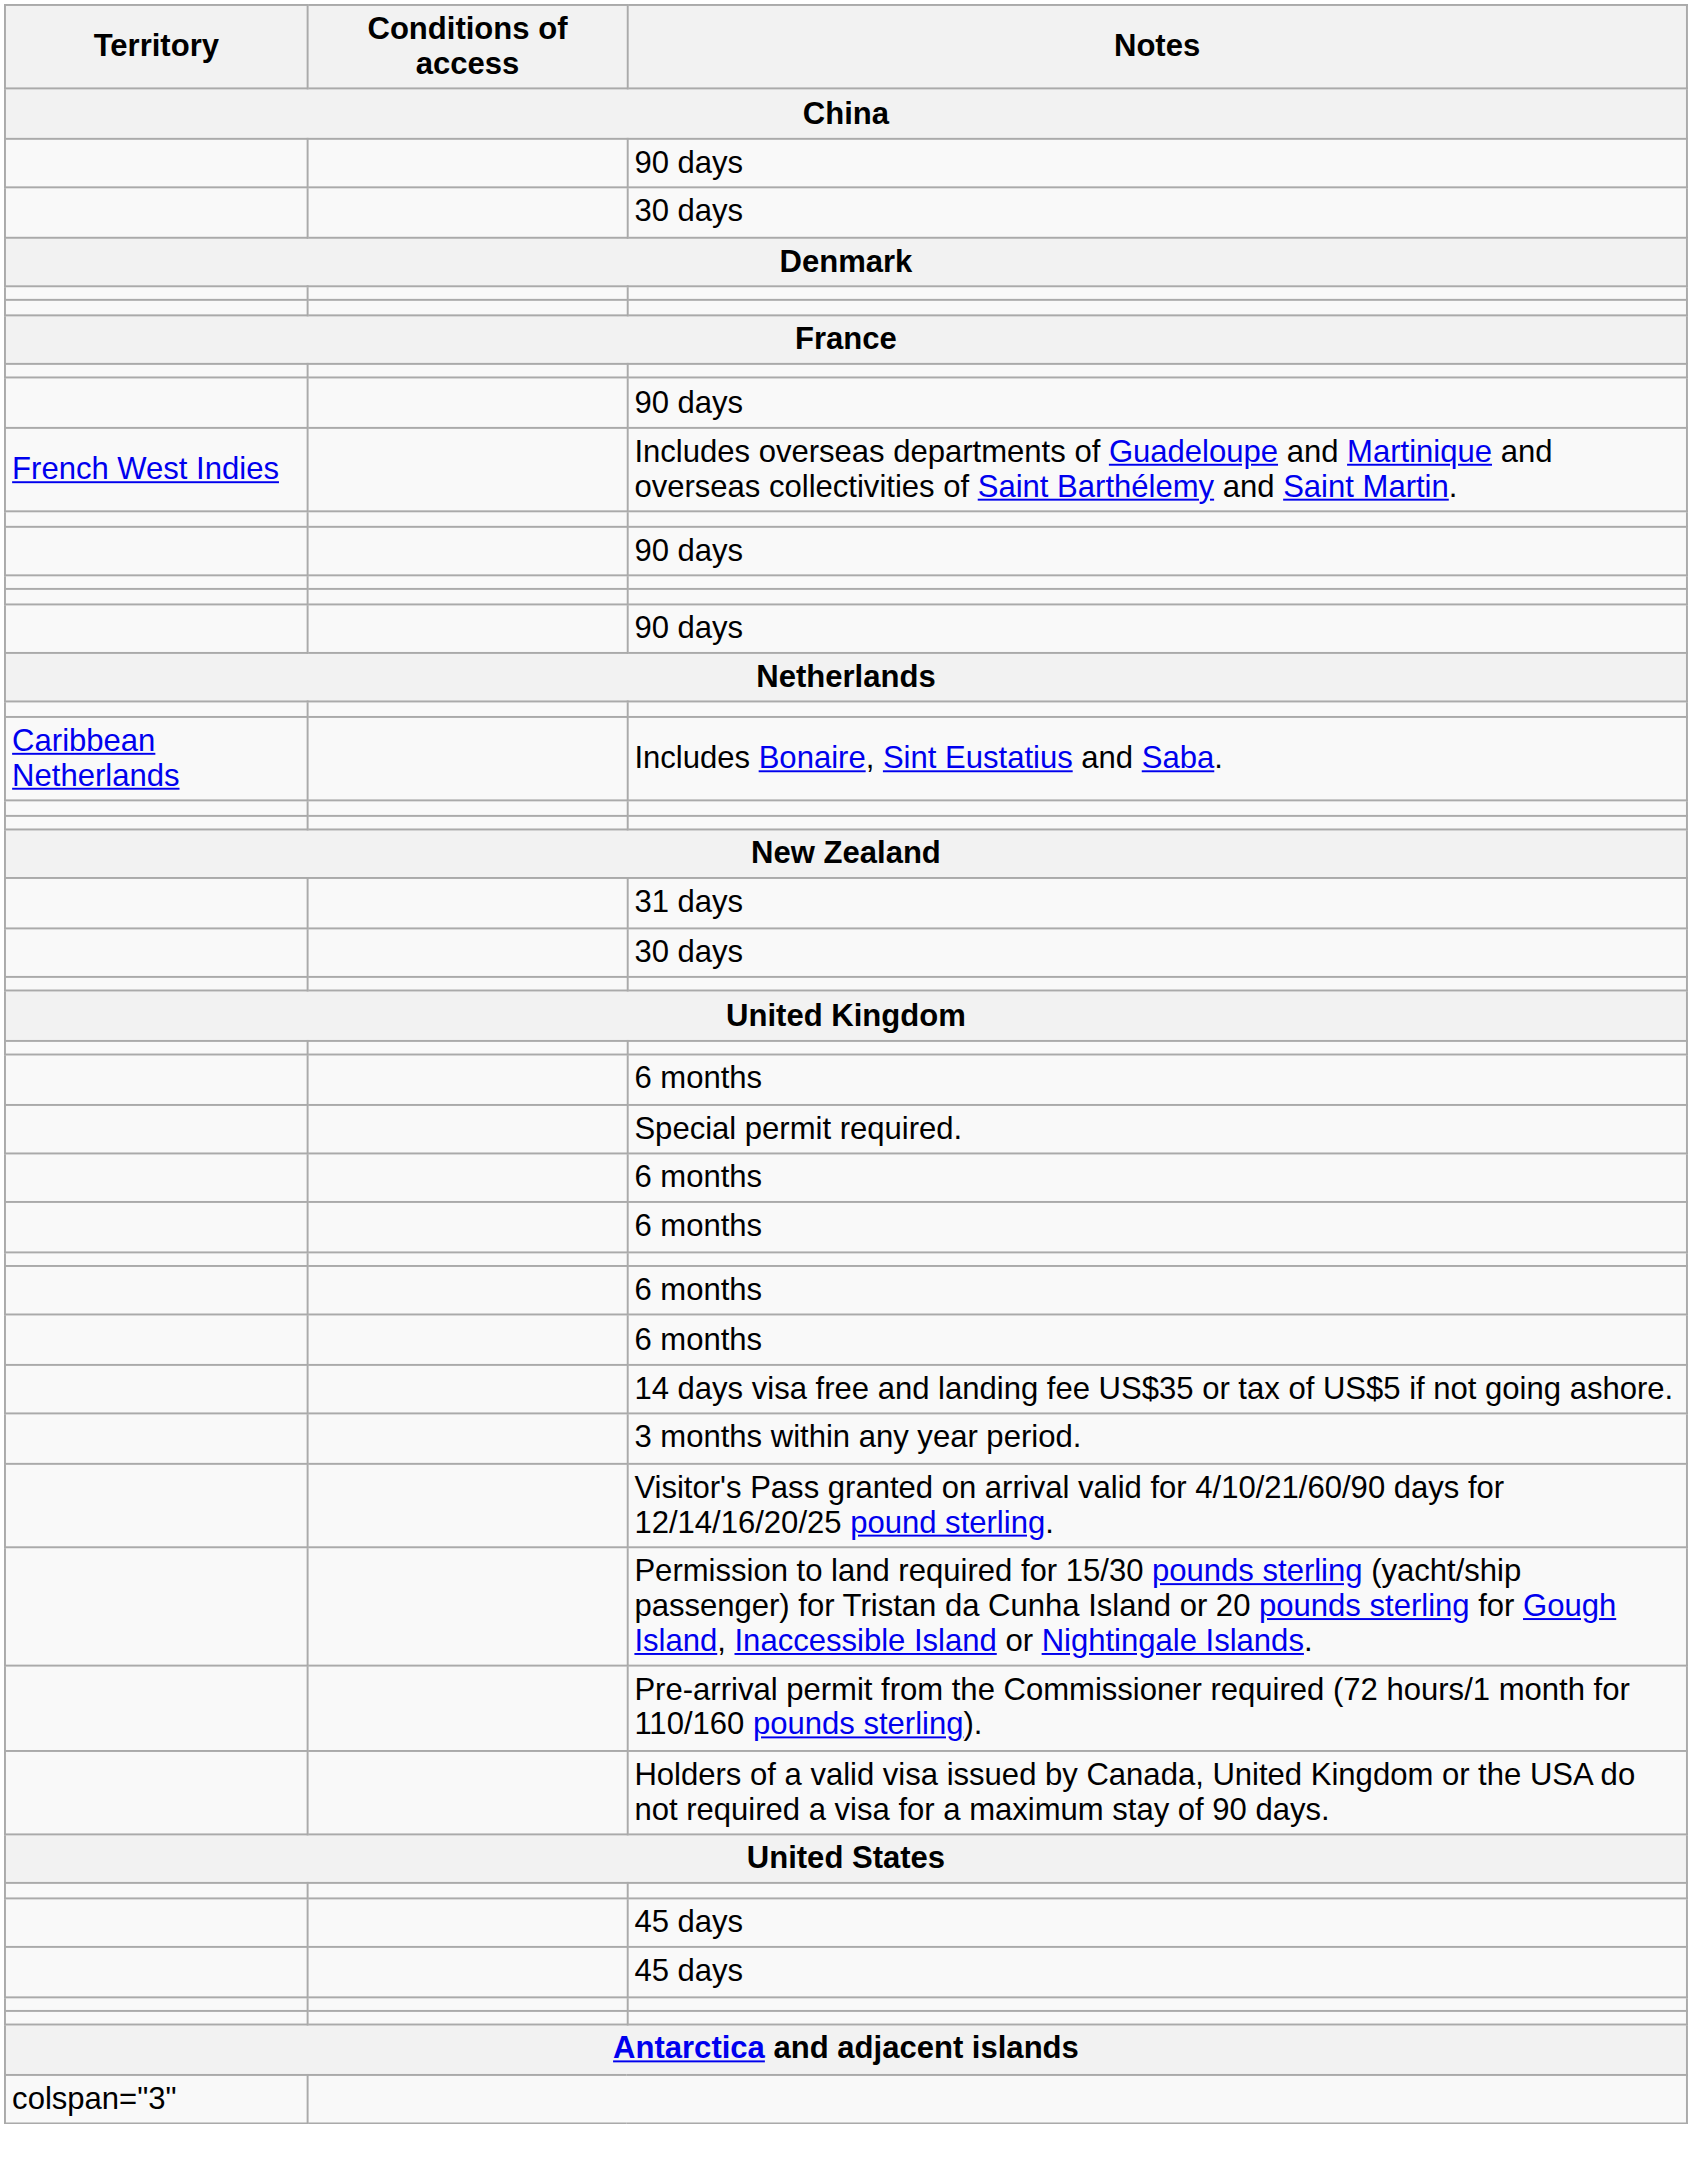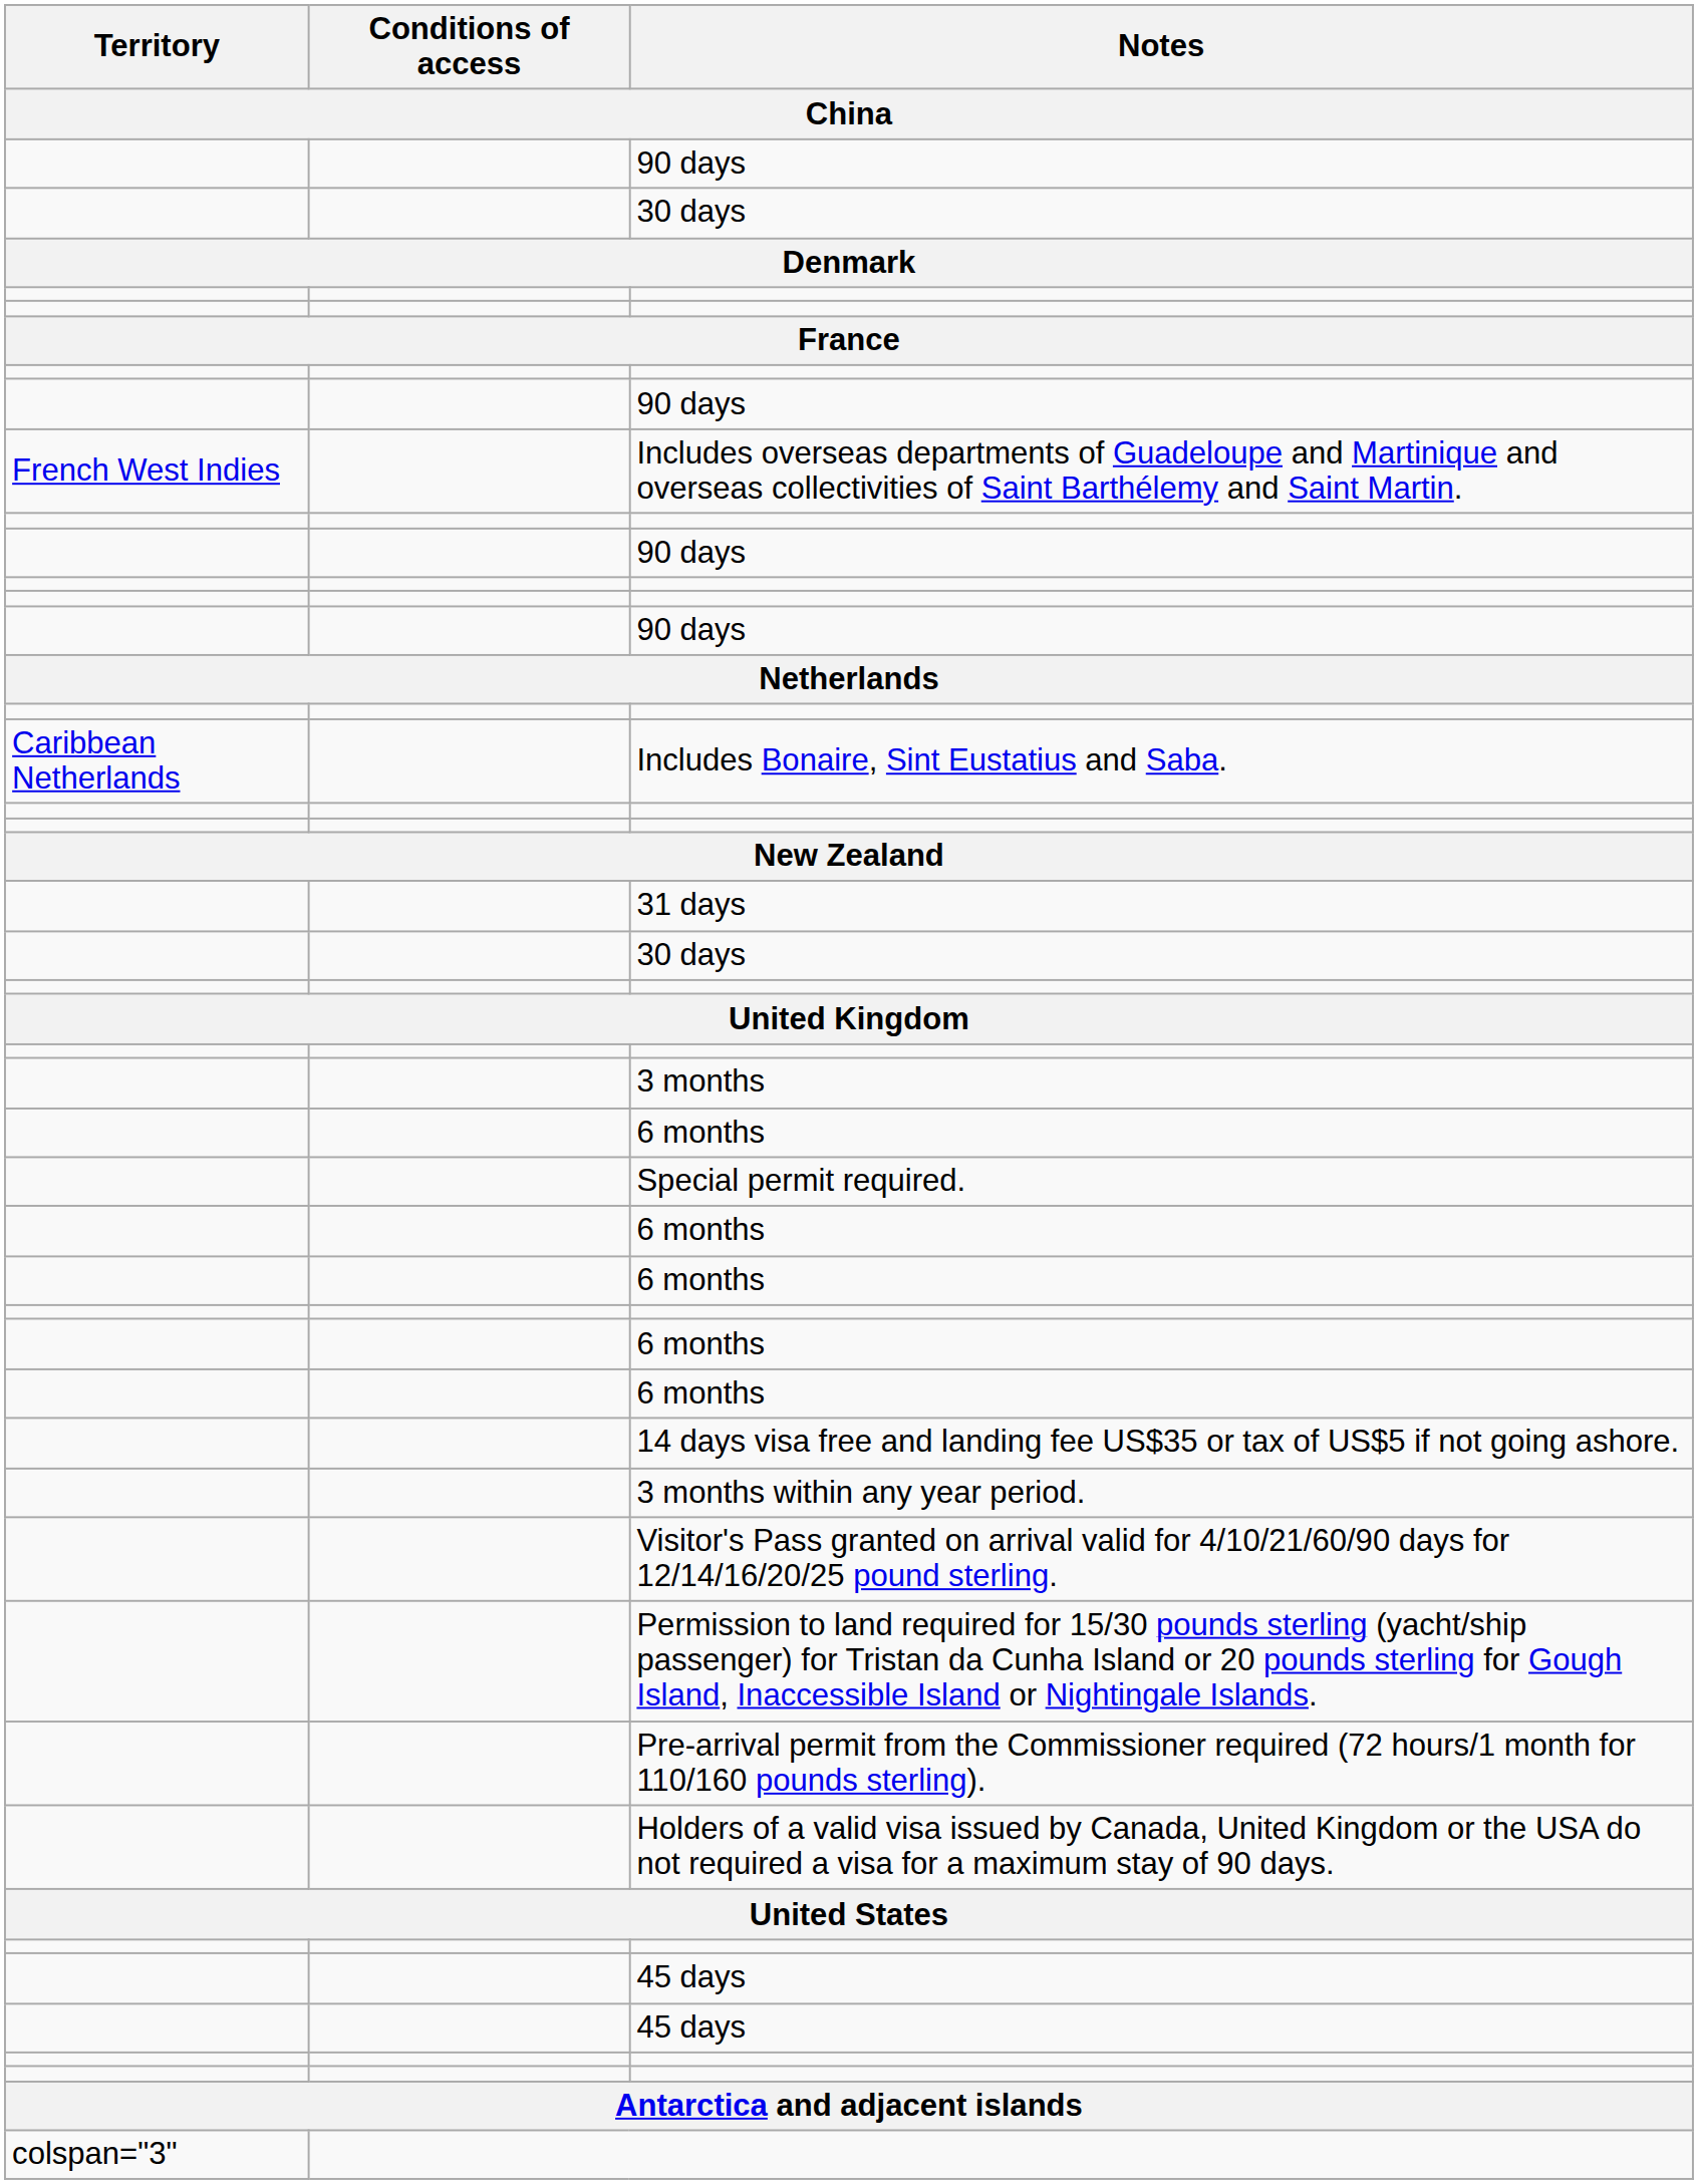+ row: 3 months
